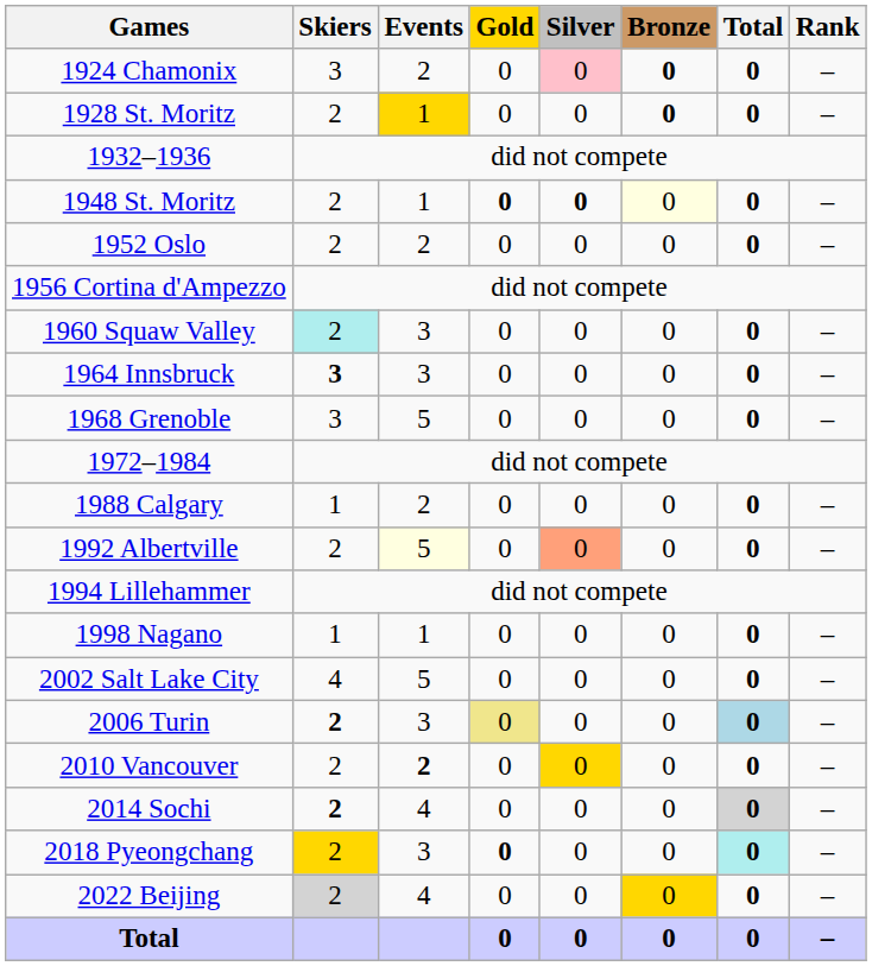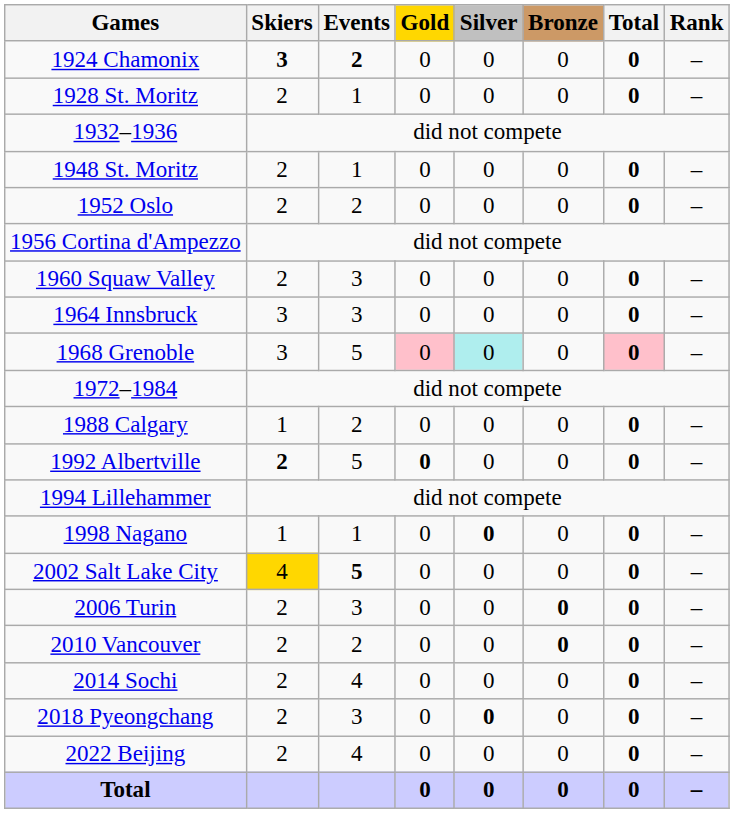1924 Chamonix | Skiers: normal -> bold
1924 Chamonix | Events: normal -> bold
1924 Chamonix | Silver: pink background -> no background
1924 Chamonix | Bronze: bold -> normal
1928 St. Moritz | Events: gold background -> no background
1928 St. Moritz | Bronze: bold -> normal
1948 St. Moritz | Gold: bold -> normal
1948 St. Moritz | Silver: bold -> normal
1948 St. Moritz | Bronze: lightyellow background -> no background
1960 Squaw Valley | Skiers: paleturquoise background -> no background
1964 Innsbruck | Skiers: bold -> normal
1968 Grenoble | Gold: no background -> pink background
1968 Grenoble | Silver: no background -> paleturquoise background
1968 Grenoble | Total: no background -> pink background
1992 Albertville | Skiers: normal -> bold
1992 Albertville | Events: lightyellow background -> no background
1992 Albertville | Gold: normal -> bold
1992 Albertville | Silver: lightsalmon background -> no background
1998 Nagano | Silver: normal -> bold
2002 Salt Lake City | Skiers: no background -> gold background
2002 Salt Lake City | Events: normal -> bold
2006 Turin | Skiers: bold -> normal
2006 Turin | Gold: khaki background -> no background
2006 Turin | Bronze: normal -> bold
2006 Turin | Total: lightblue background -> no background
2010 Vancouver | Events: bold -> normal
2010 Vancouver | Silver: gold background -> no background
2010 Vancouver | Bronze: normal -> bold
2014 Sochi | Skiers: bold -> normal
2014 Sochi | Total: lightgrey background -> no background
2018 Pyeongchang | Skiers: gold background -> no background
2018 Pyeongchang | Gold: bold -> normal
2018 Pyeongchang | Silver: normal -> bold
2018 Pyeongchang | Total: paleturquoise background -> no background
2022 Beijing | Skiers: lightgrey background -> no background
2022 Beijing | Bronze: gold background -> no background
